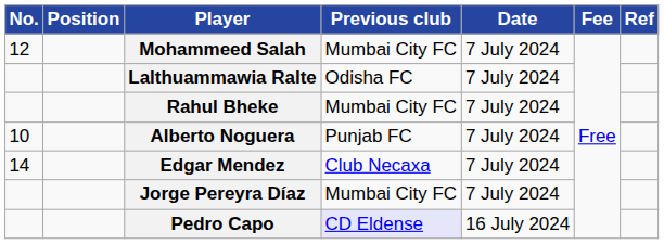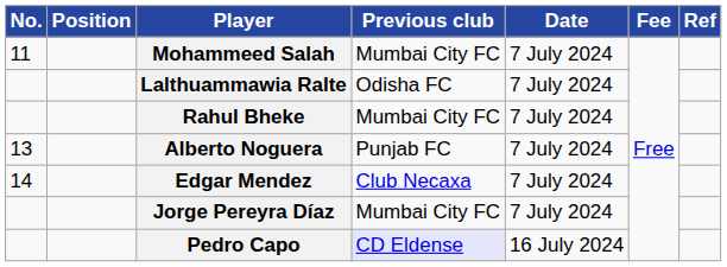Mohammeed Salah | No.: 12 -> 11
Alberto Noguera | No.: 10 -> 13
